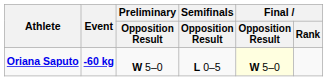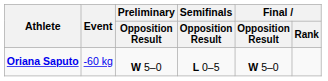Oriana Saputo | Event: bold -> normal
Oriana Saputo | Final / Opposition Result: lightyellow background -> no background
